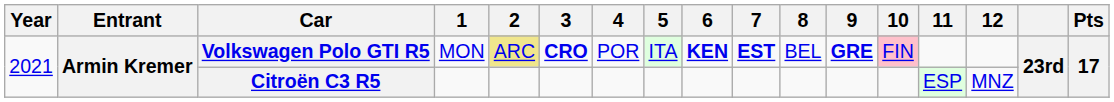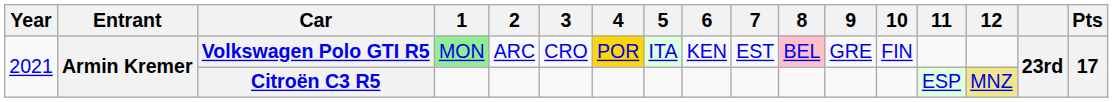Volkswagen Polo GTI R5 | 1: no background -> lightgreen background
Volkswagen Polo GTI R5 | 2: khaki background -> no background
Volkswagen Polo GTI R5 | 3: bold -> normal
Volkswagen Polo GTI R5 | 4: no background -> gold background
Volkswagen Polo GTI R5 | 6: bold -> normal
Volkswagen Polo GTI R5 | 7: bold -> normal
Volkswagen Polo GTI R5 | 8: no background -> pink background
Volkswagen Polo GTI R5 | 9: bold -> normal
Volkswagen Polo GTI R5 | 10: pink background -> no background
Citroën C3 R5 | 12: no background -> khaki background
